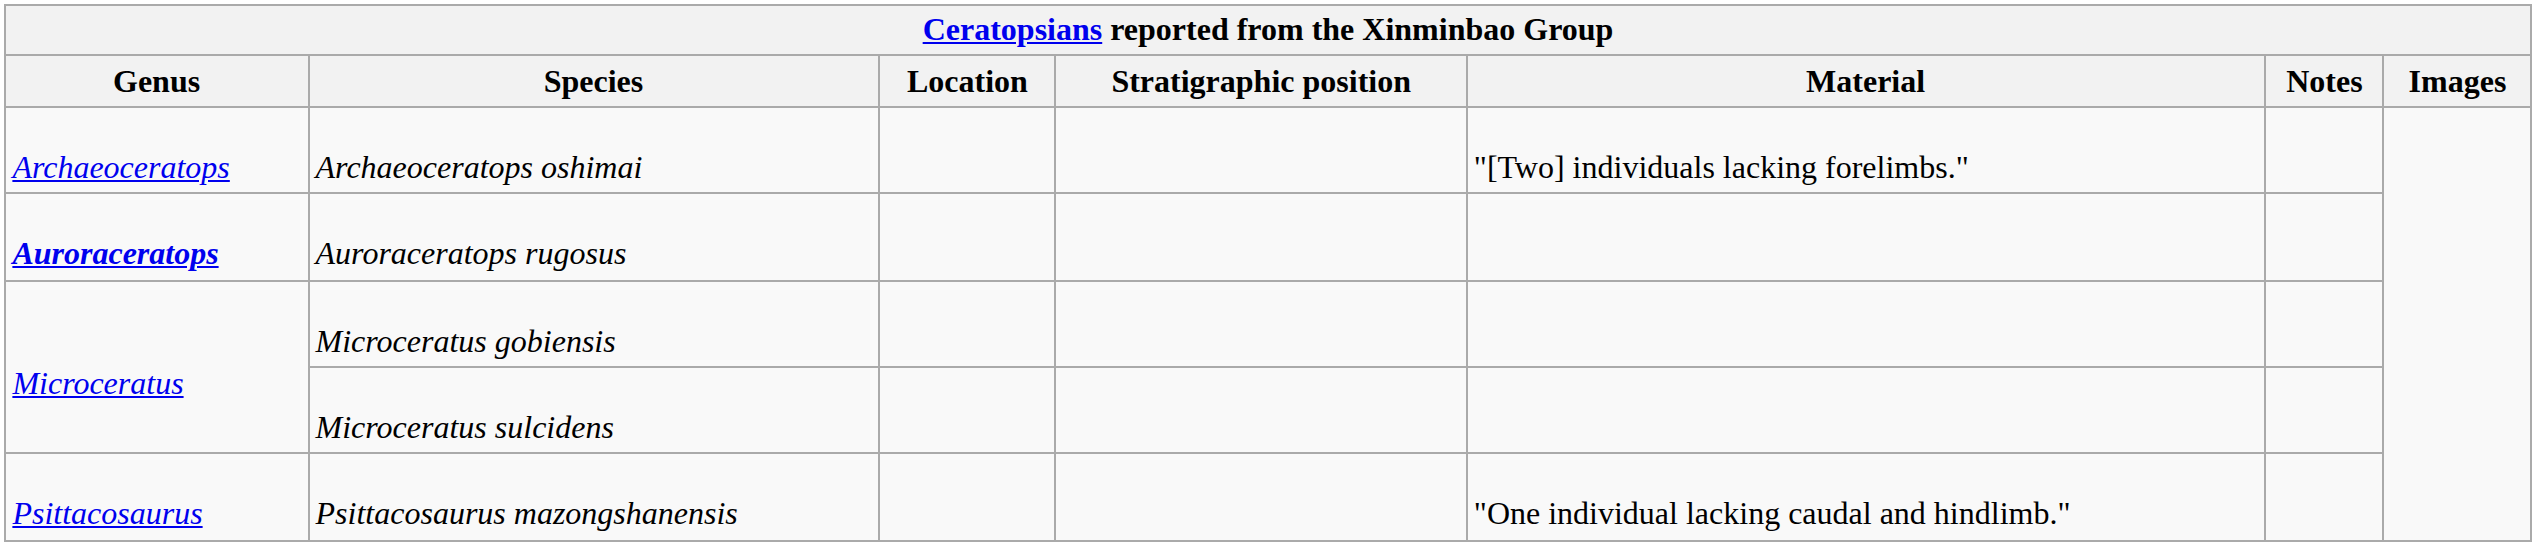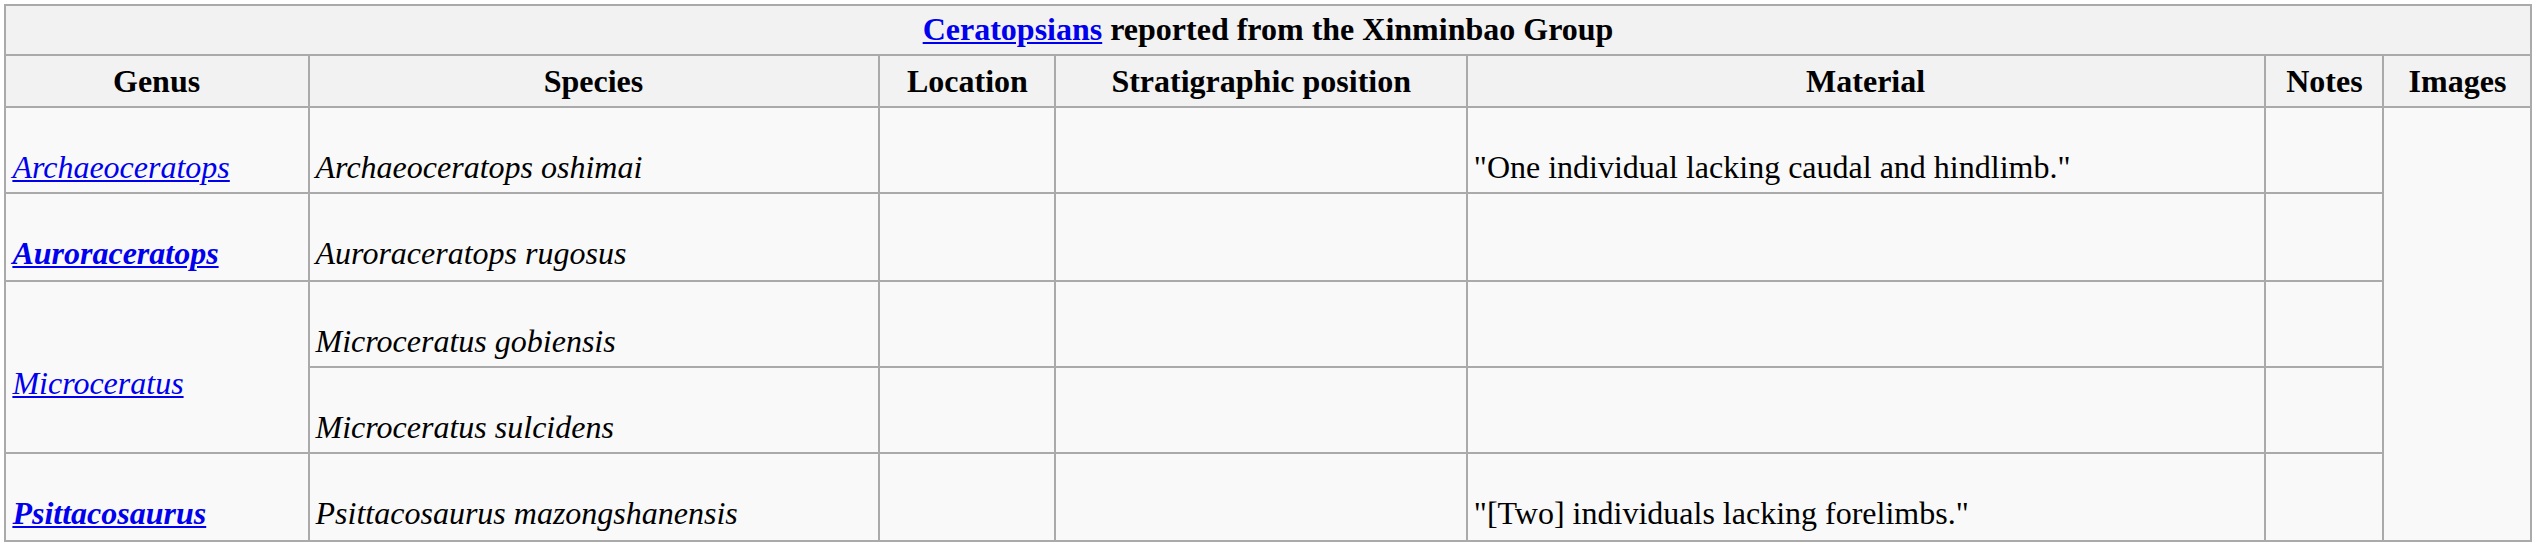Archaeoceratops oshimai | Material: "[Two] individuals lacking forelimbs." -> "One individual lacking caudal and hindlimb."
Psittacosaurus mazongshanensis | Genus: normal -> bold
Psittacosaurus mazongshanensis | Material: "One individual lacking caudal and hindlimb." -> "[Two] individuals lacking forelimbs."
